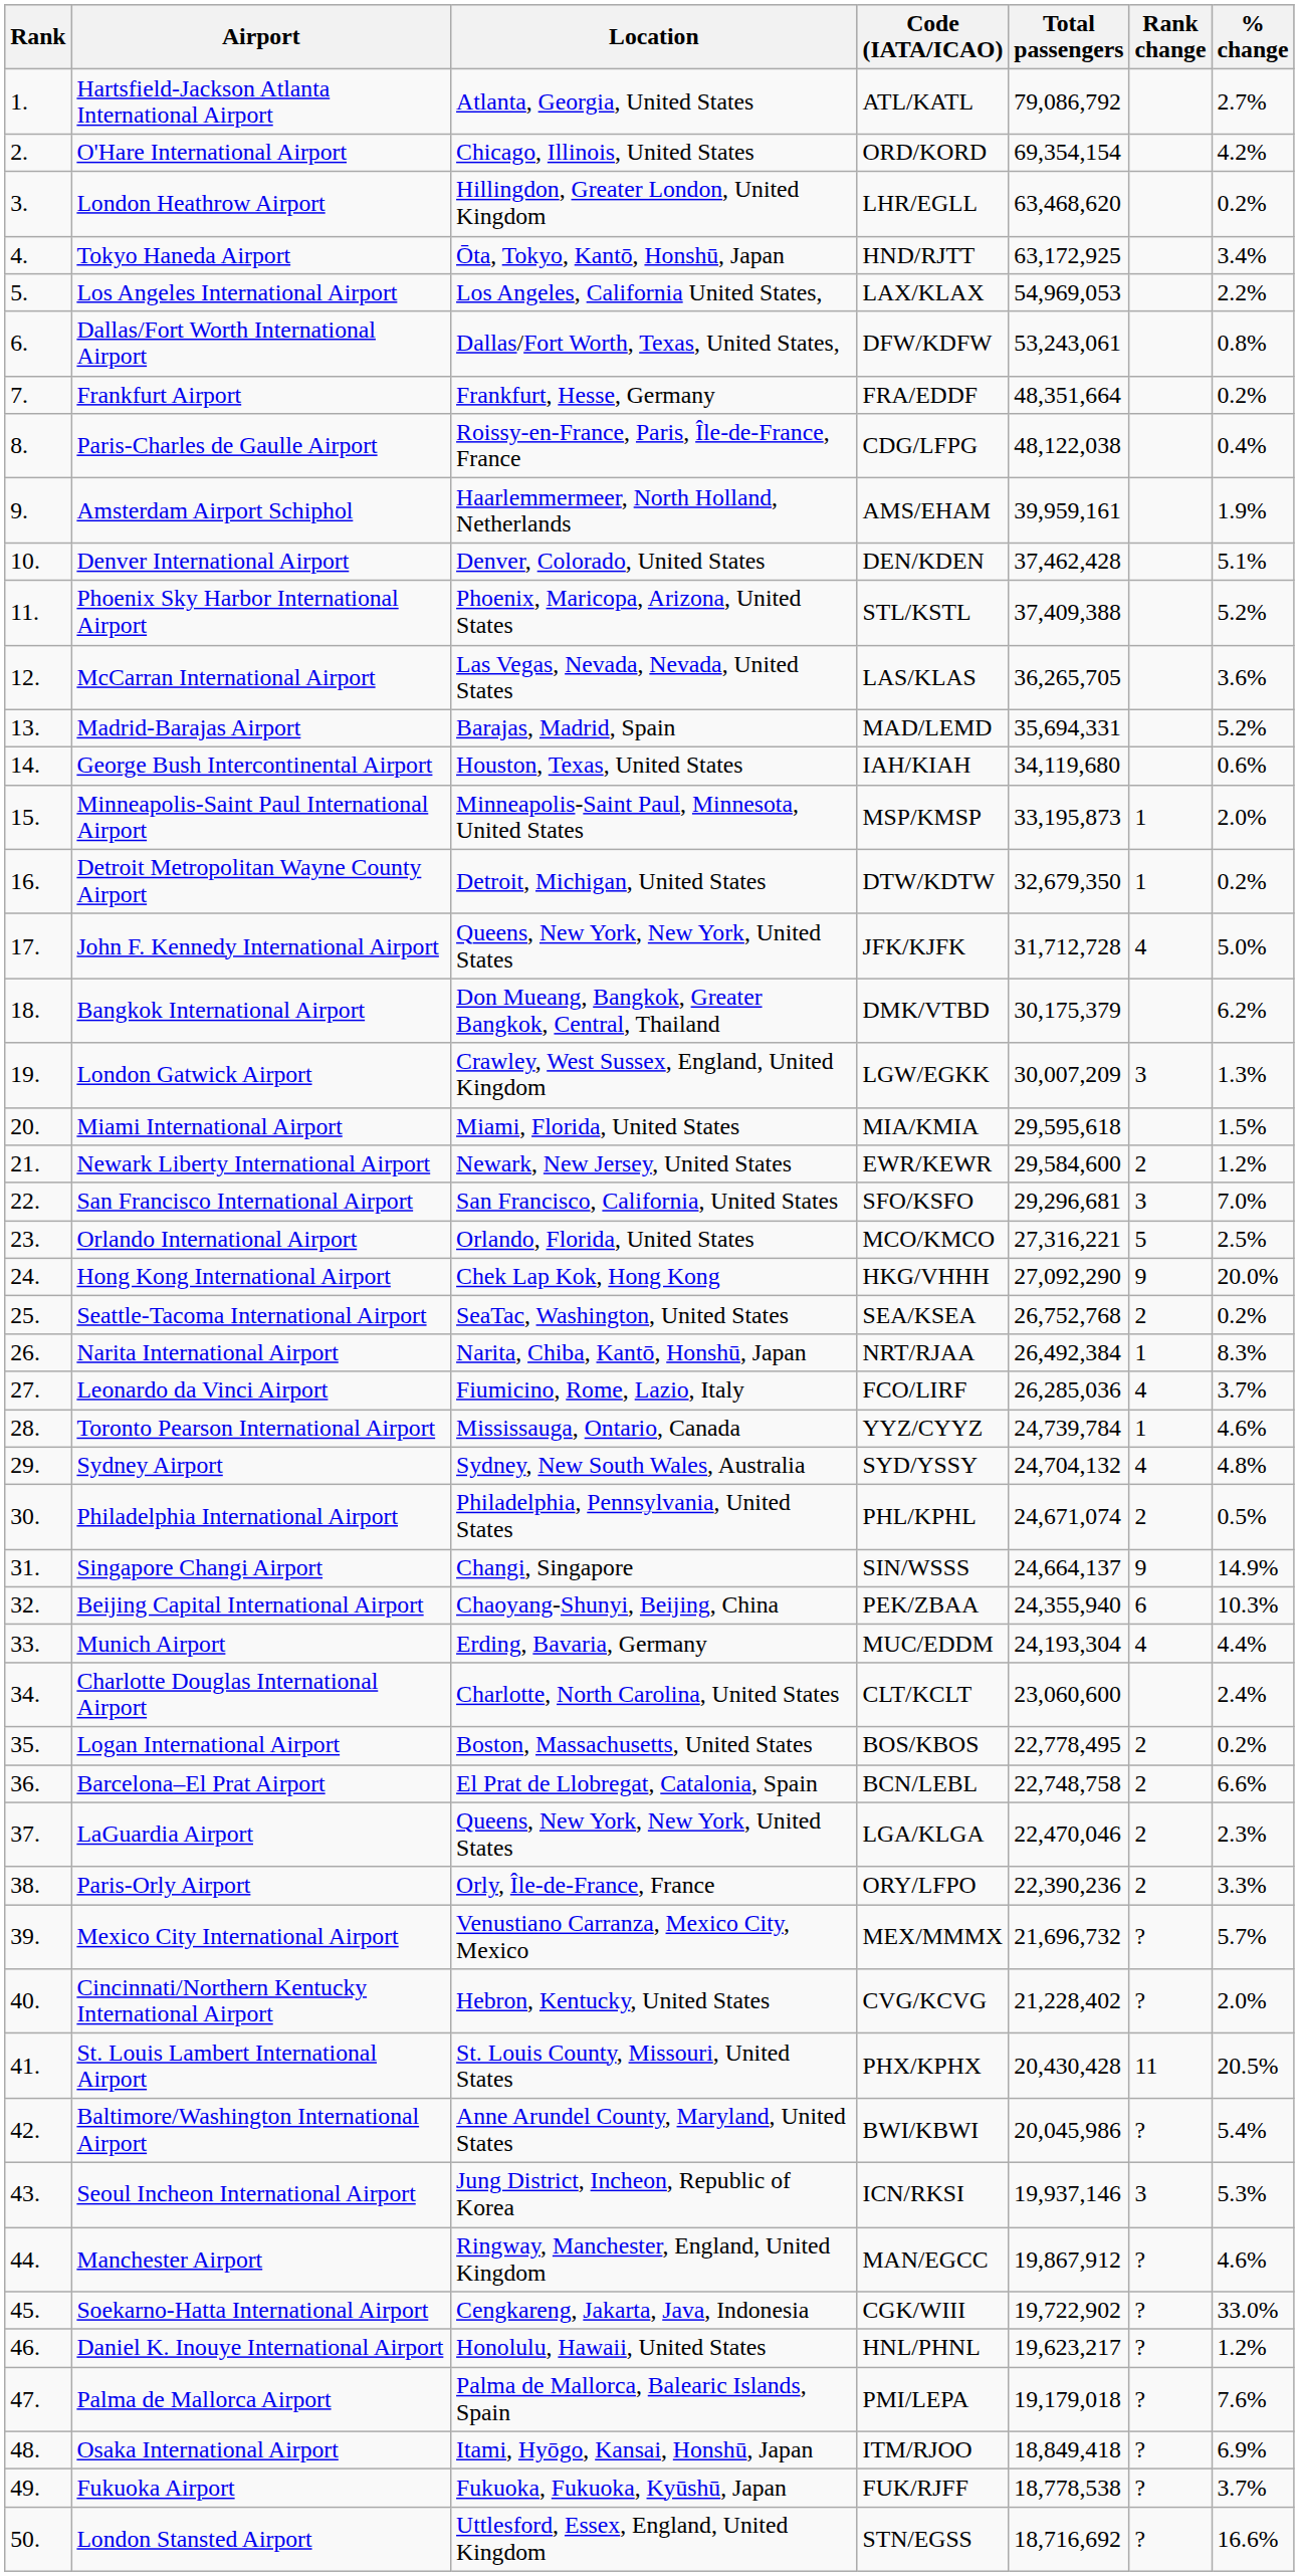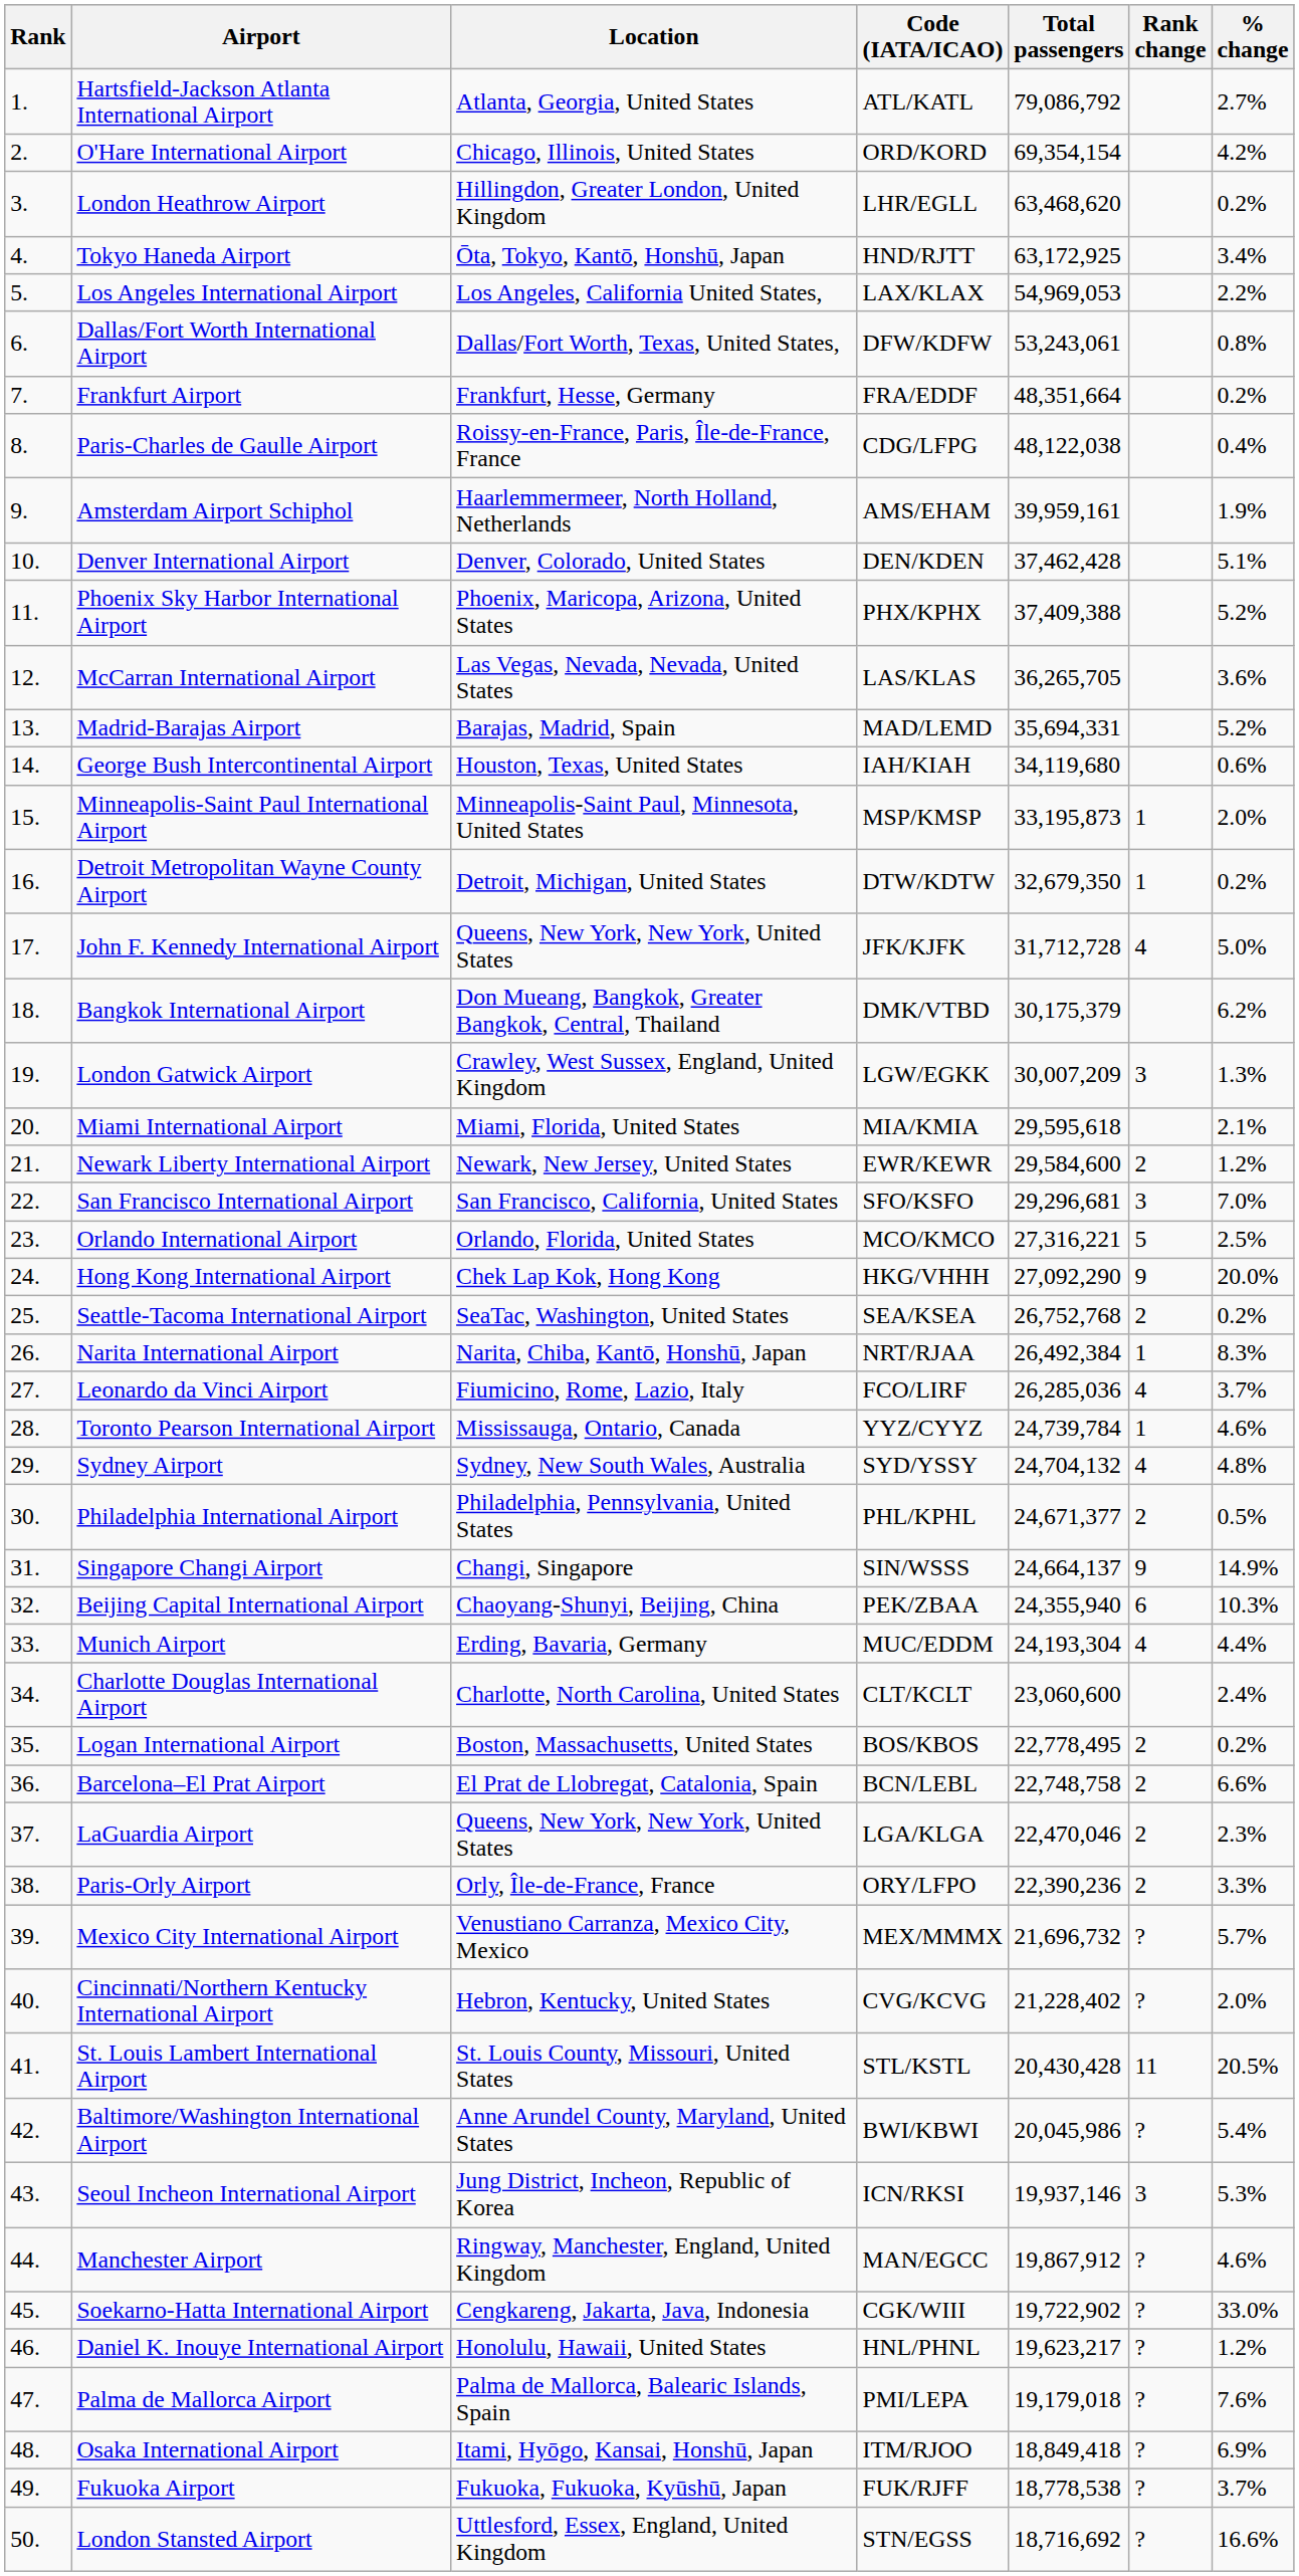Phoenix Sky Harbor International Airport | Code (IATA/ICAO): STL/KSTL -> PHX/KPHX
Miami International Airport | % change: 1.5% -> 2.1%
Philadelphia International Airport | Total passengers: 24,671,074 -> 24,671,377
St. Louis Lambert International Airport | Code (IATA/ICAO): PHX/KPHX -> STL/KSTL
